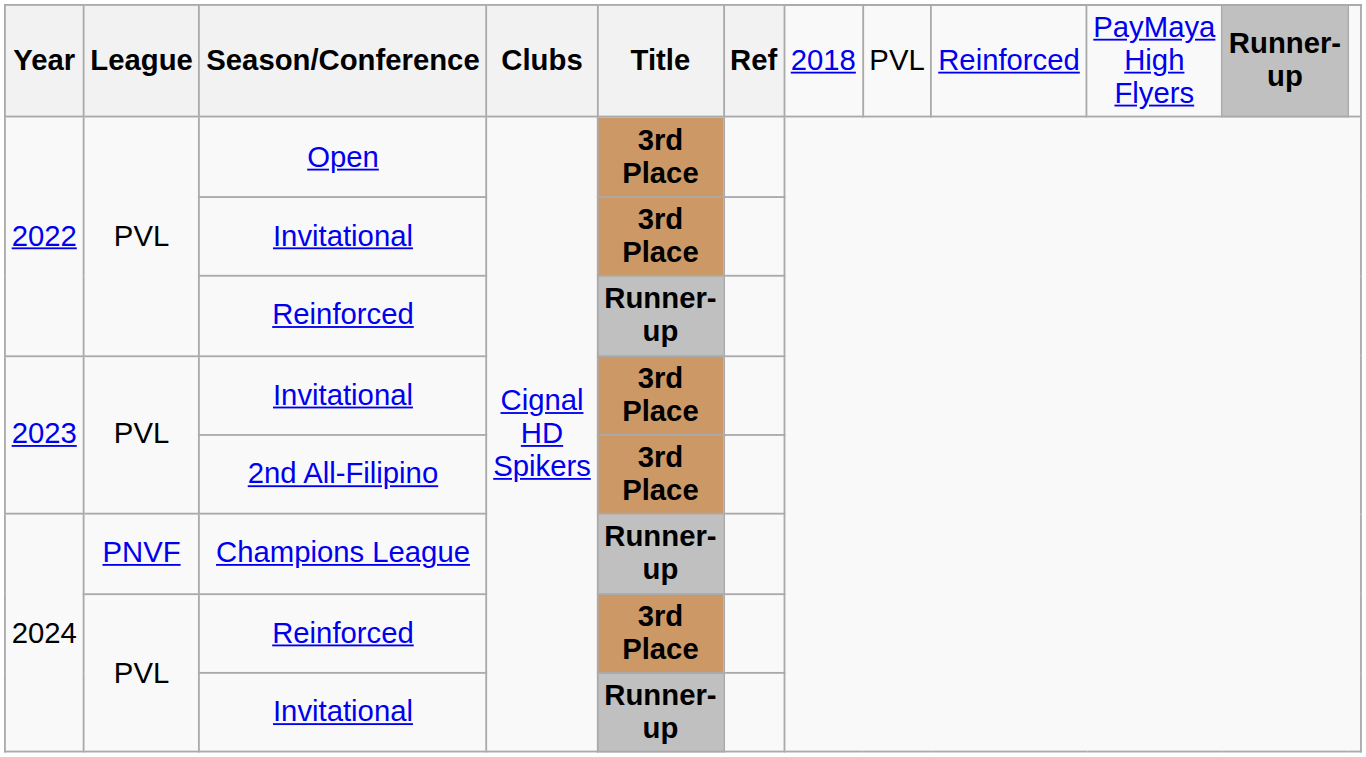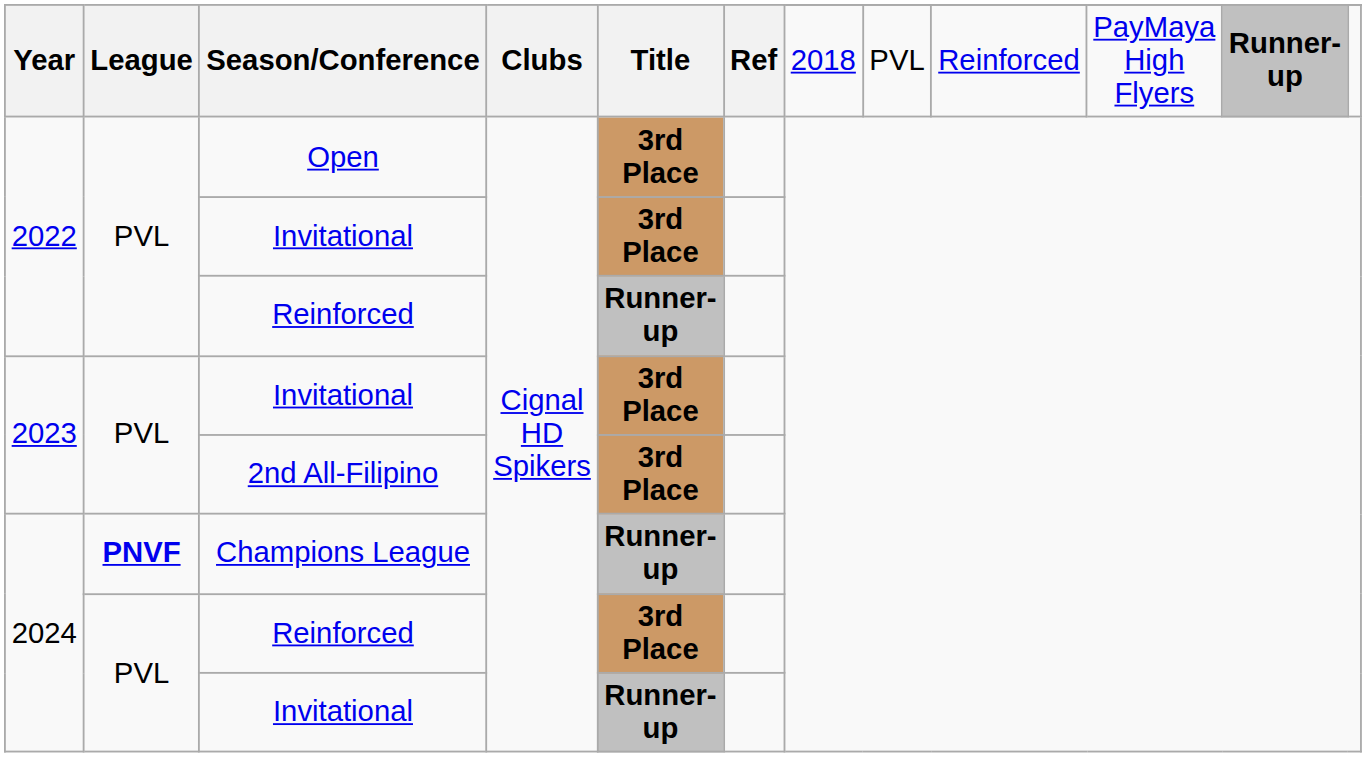Champions League | League: normal -> bold
